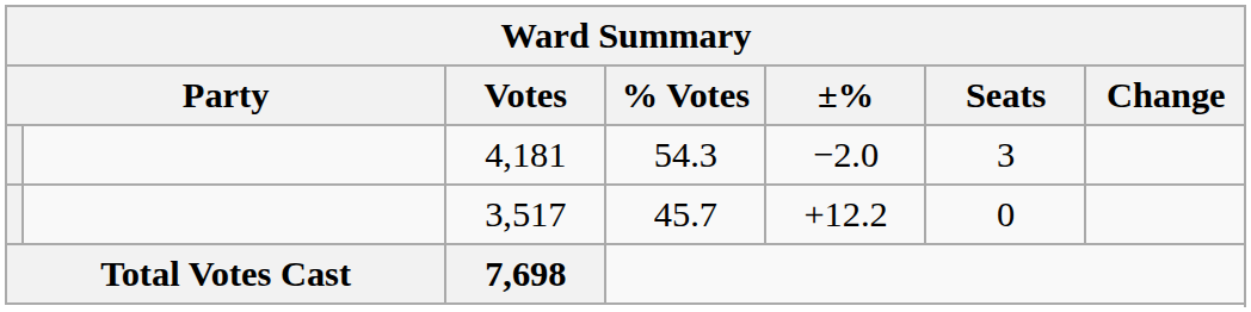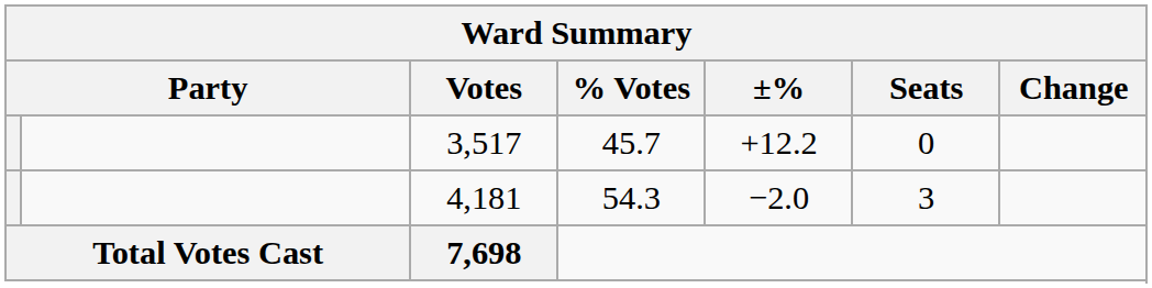rows swapped: 4,181 <-> 3,517
